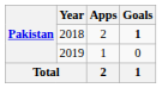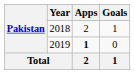2018 | Goals: bold -> normal
2019 | Apps: normal -> bold
